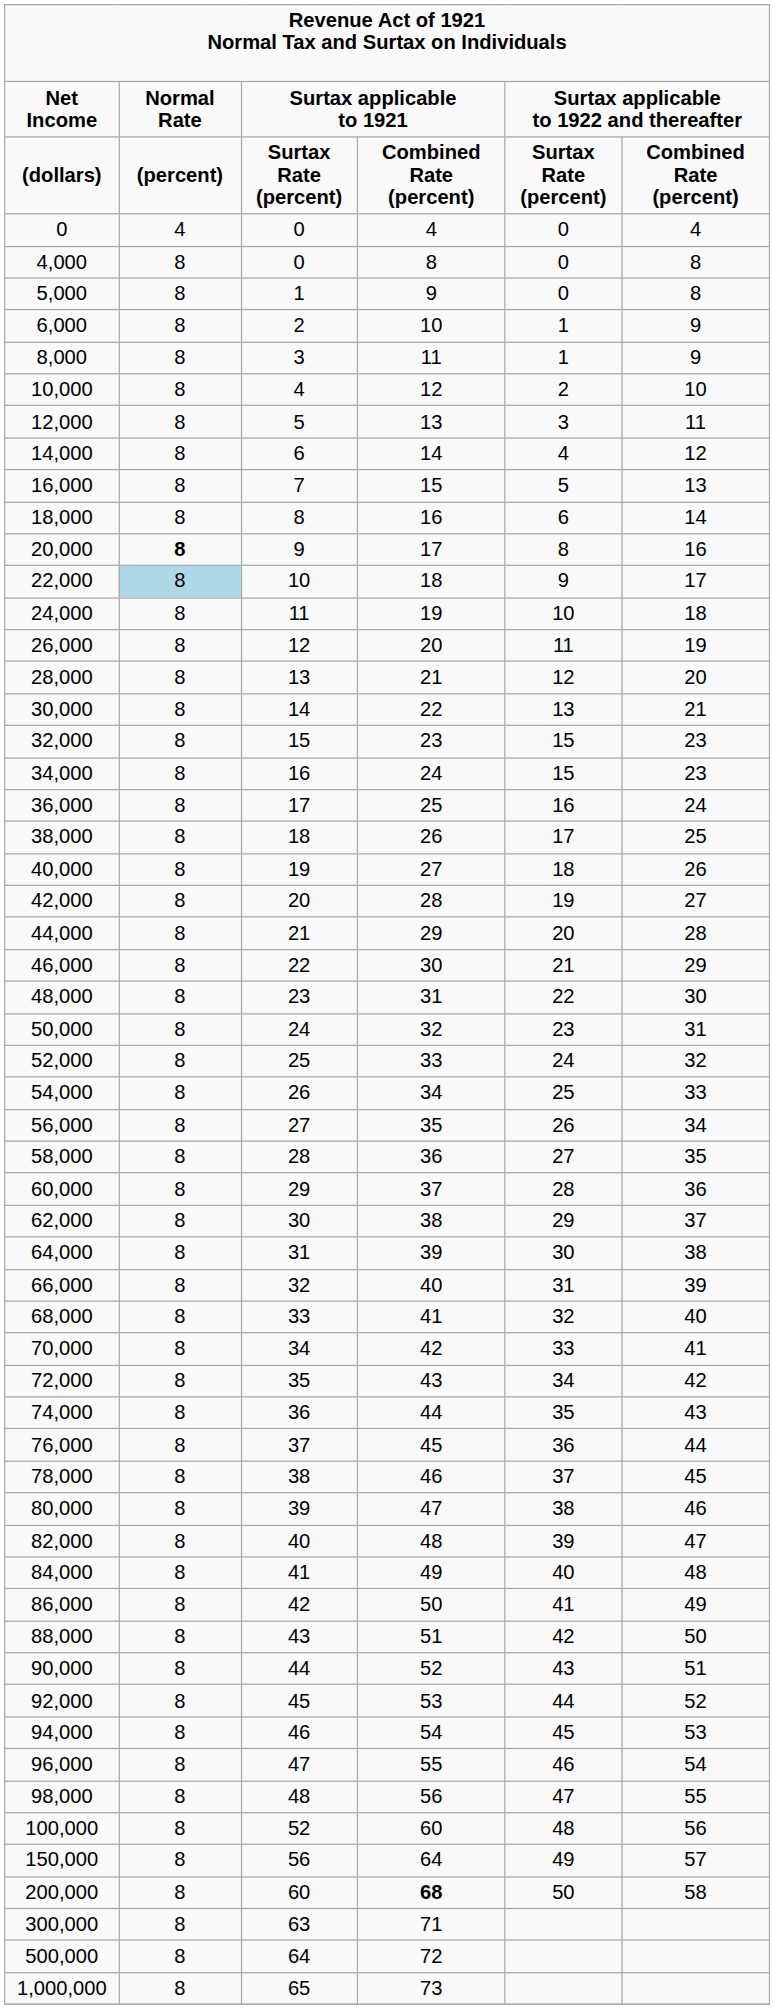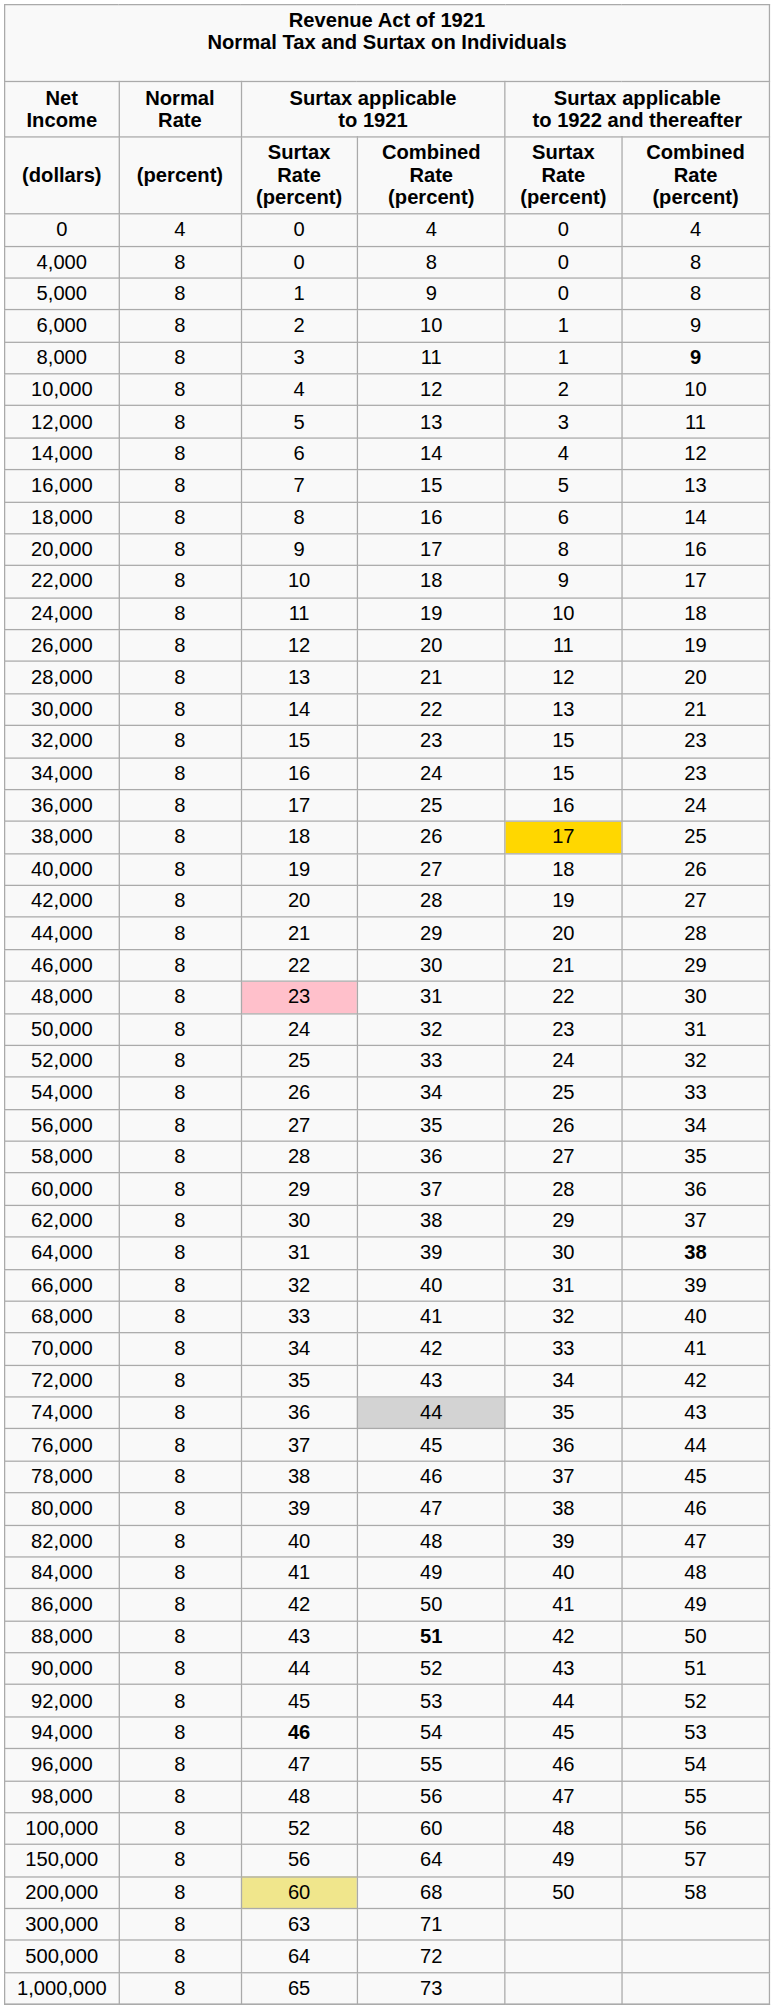8,000 | column 6: normal -> bold
20,000 | column 2: bold -> normal
22,000 | column 2: lightblue background -> no background
38,000 | column 5: no background -> gold background
48,000 | column 3: no background -> pink background
64,000 | column 6: normal -> bold
74,000 | column 4: no background -> lightgrey background
88,000 | column 4: normal -> bold
94,000 | column 3: normal -> bold
200,000 | column 3: no background -> khaki background
200,000 | column 4: bold -> normal
